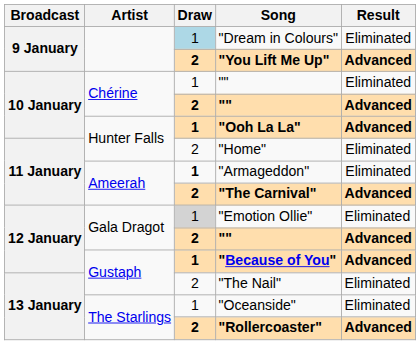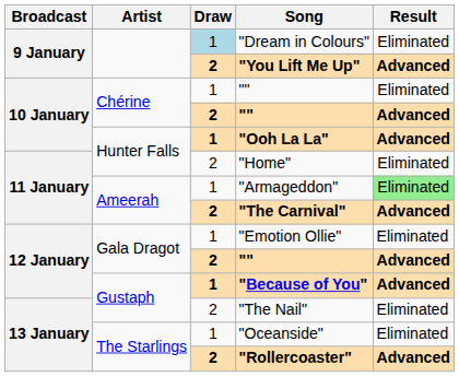"Armageddon" | Draw: bold -> normal
"Armageddon" | Result: no background -> lightgreen background
"Emotion Ollie" | Draw: lightgrey background -> no background
